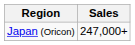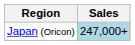Japan (Oricon) | Sales: no background -> lightblue background
